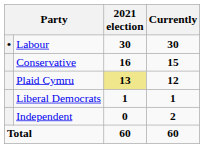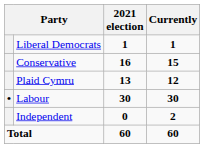rows swapped: Labour <-> Liberal Democrats
Plaid Cymru | 2021 election: khaki background -> no background
